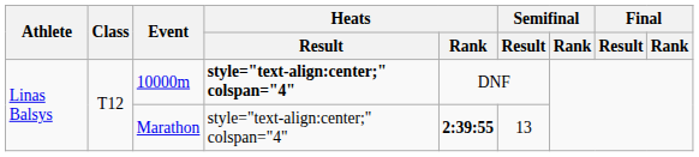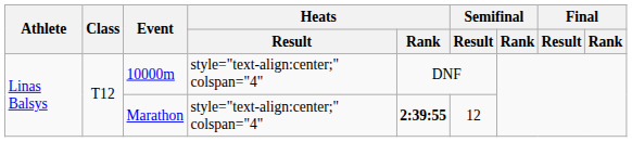10000m | Heats / Result: bold -> normal
Marathon | Semifinal / Result: 13 -> 12
